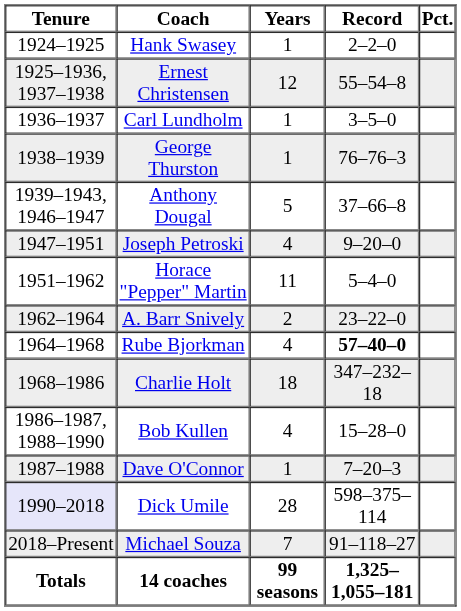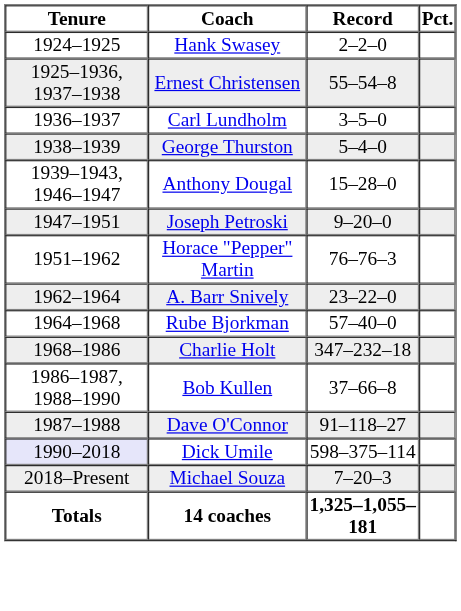- column: Years | 1 | 12 | 1 | 1 | 5 | 4 | 11 | 2 | 4 | 18 | 4 | 1 | 28 | 7 | 99 seasons
George Thurston | Record: 76–76–3 -> 5–4–0
Anthony Dougal | Record: 37–66–8 -> 15–28–0
Horace "Pepper" Martin | Record: 5–4–0 -> 76–76–3
Rube Bjorkman | Record: bold -> normal
Bob Kullen | Record: 15–28–0 -> 37–66–8
Dave O'Connor | Record: 7–20–3 -> 91–118–27
Michael Souza | Record: 91–118–27 -> 7–20–3
